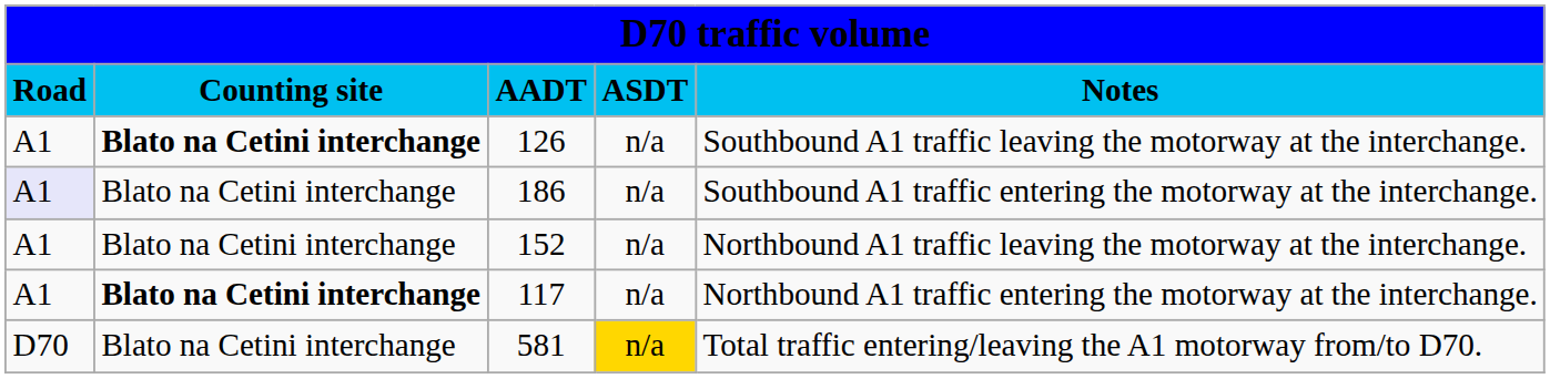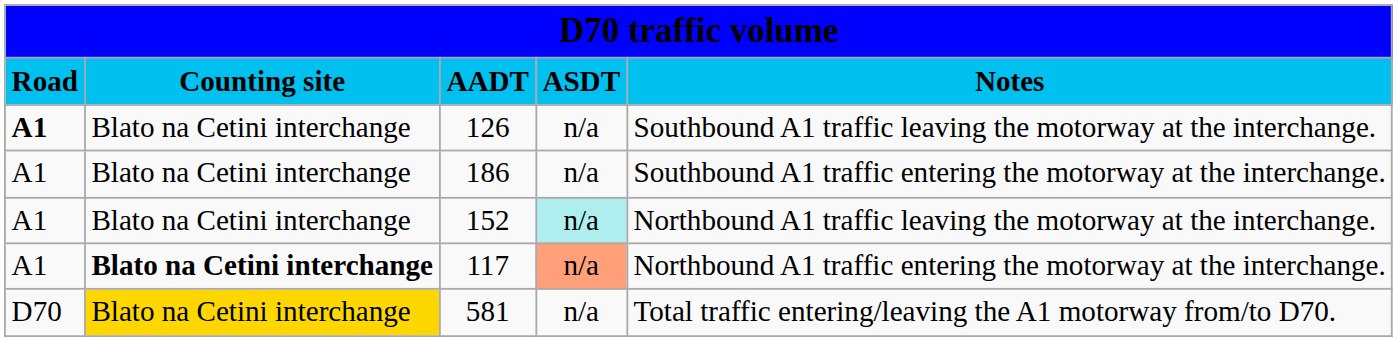126 | column 1: normal -> bold
126 | column 2: bold -> normal
186 | column 1: lavender background -> no background
152 | column 4: no background -> paleturquoise background
117 | column 4: no background -> lightsalmon background
581 | column 2: no background -> gold background
581 | column 4: gold background -> no background
